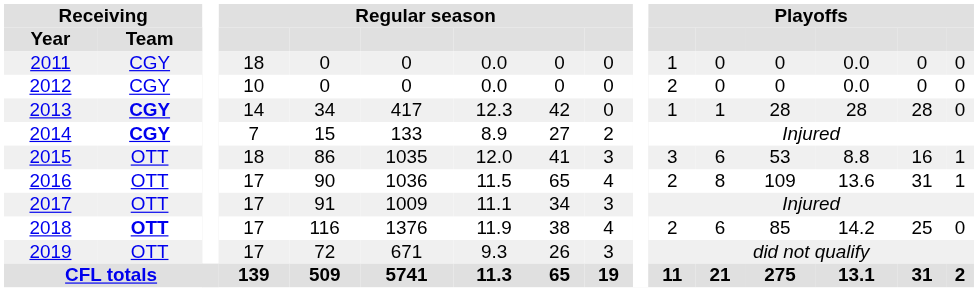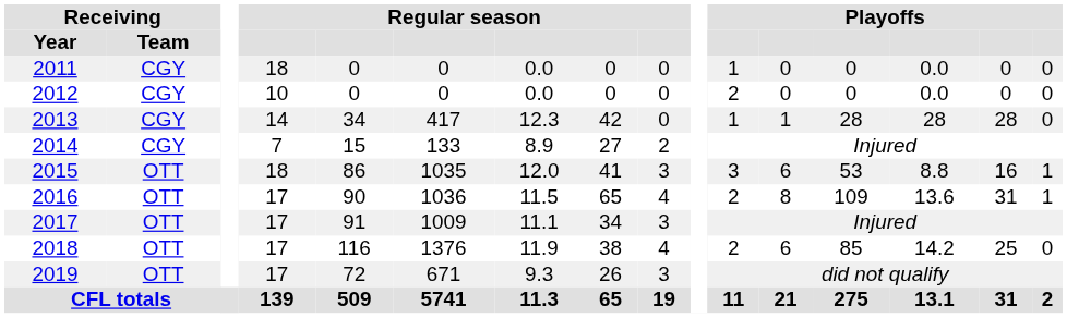2013 | Receiving / Team: bold -> normal
2014 | Receiving / Team: bold -> normal
2018 | Receiving / Team: bold -> normal
